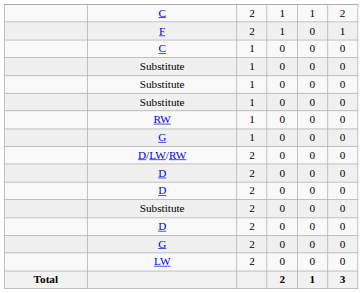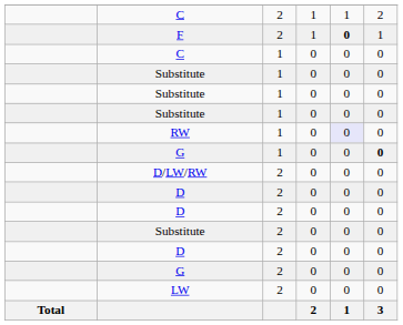F | column 5: normal -> bold
RW | column 5: no background -> lavender background
G / 1 | column 6: normal -> bold
